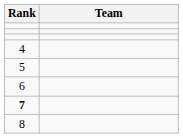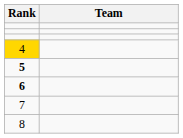row 5 | Rank: no background -> gold background
row 6 | Rank: normal -> bold
row 7 | Rank: normal -> bold
row 8 | Rank: bold -> normal
